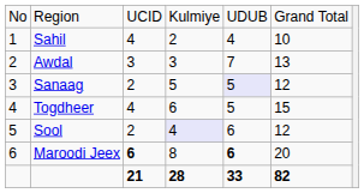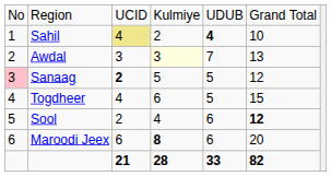Sahil | column 3: no background -> khaki background
Sahil | column 5: normal -> bold
Awdal | column 4: no background -> lightyellow background
Sanaag | column 1: no background -> pink background
Sanaag | column 3: normal -> bold
Sanaag | column 5: lavender background -> no background
Sool | column 4: lavender background -> no background
Sool | column 6: normal -> bold
Maroodi Jeex | column 3: bold -> normal
Maroodi Jeex | column 4: normal -> bold
Maroodi Jeex | column 5: bold -> normal
